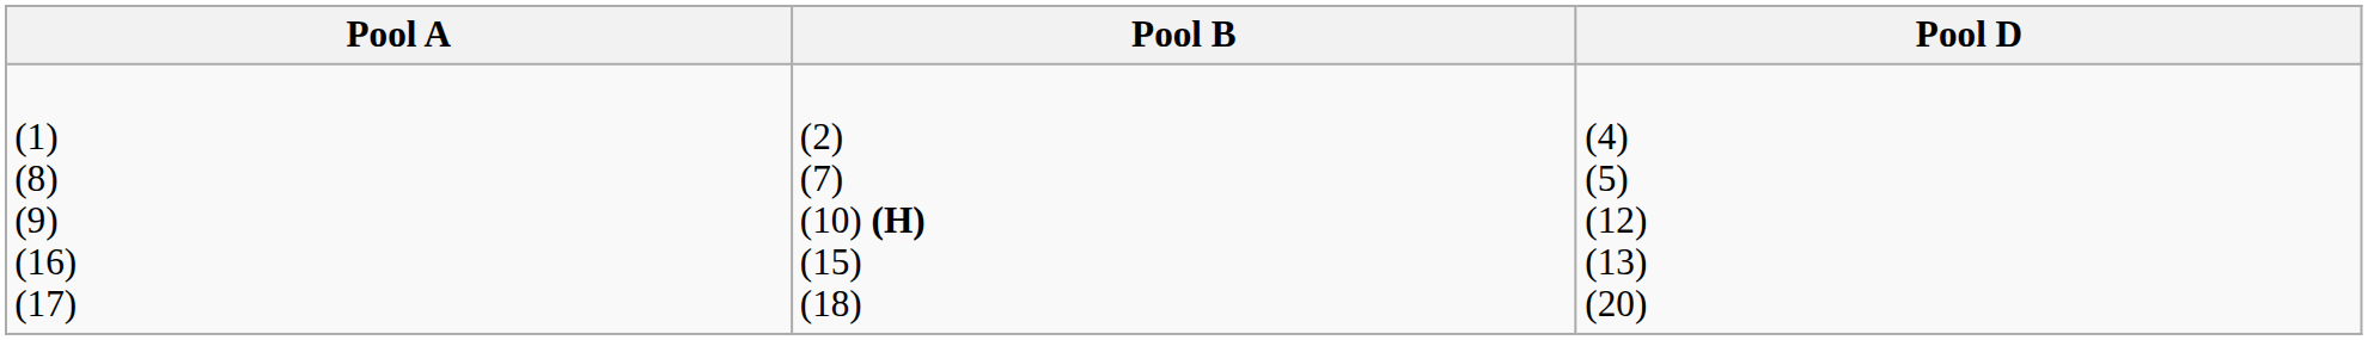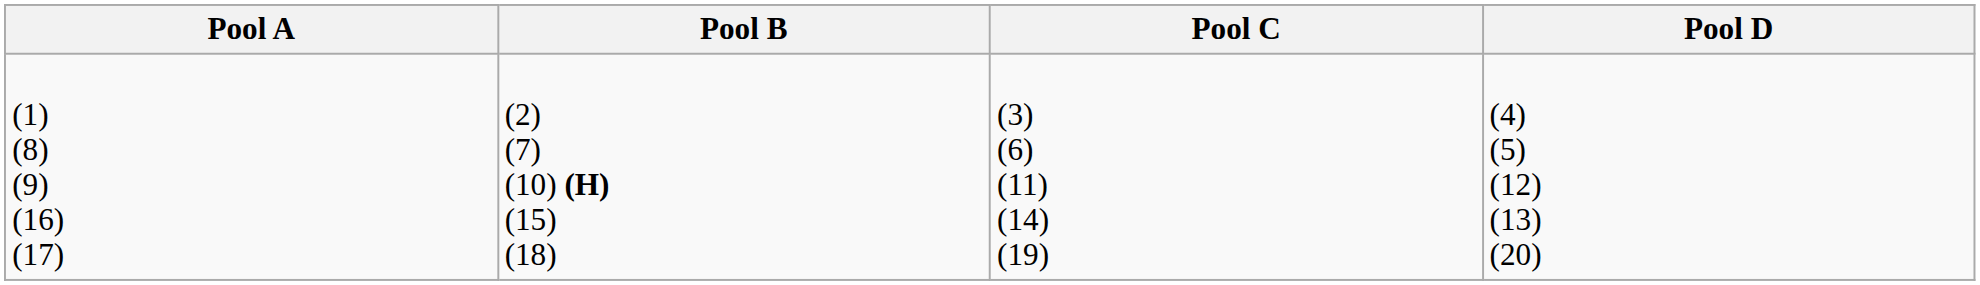+ column: Pool C | (3) (6) (11) (14) (19)
